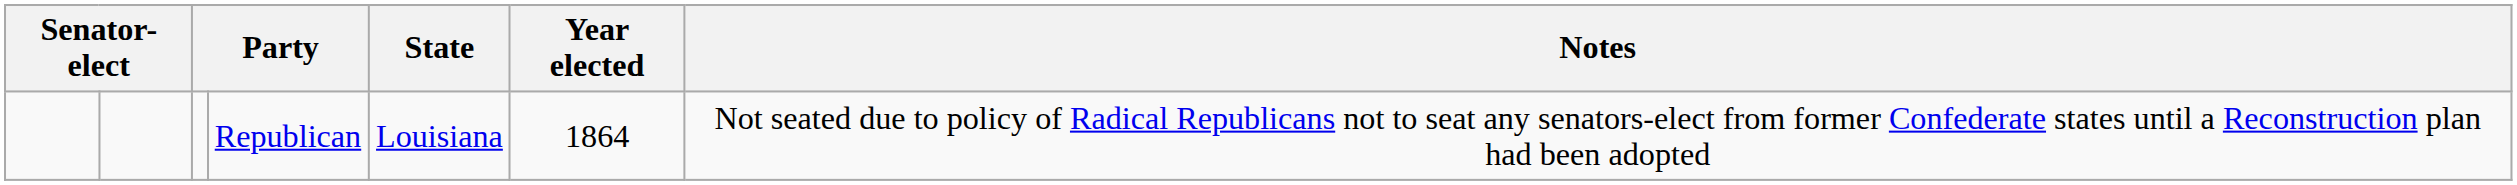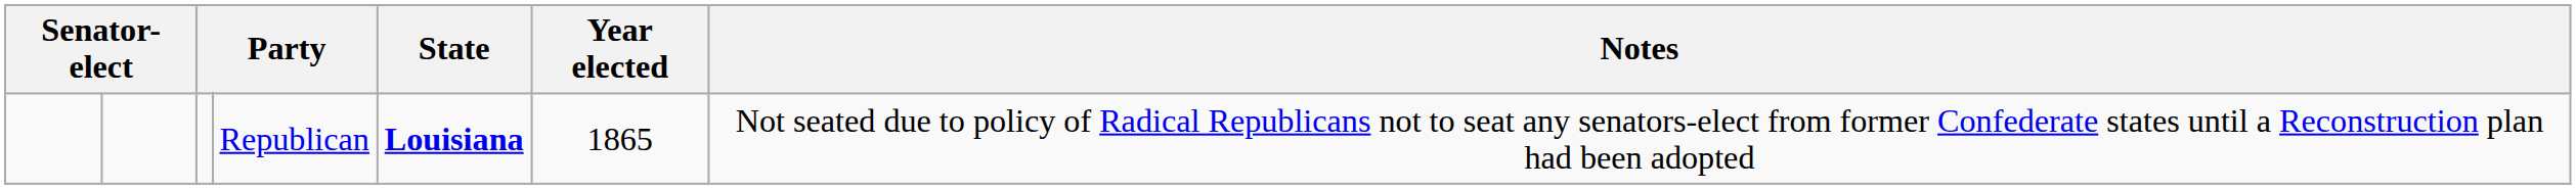Republican | State: normal -> bold
Republican | Year elected: 1864 -> 1865
